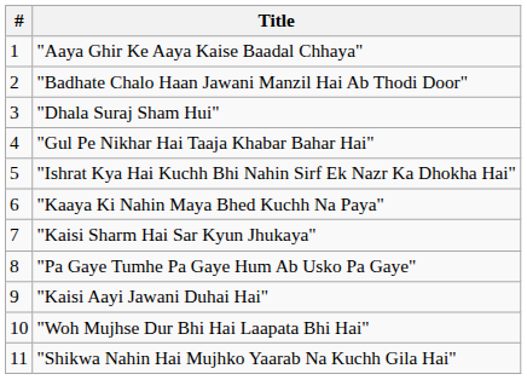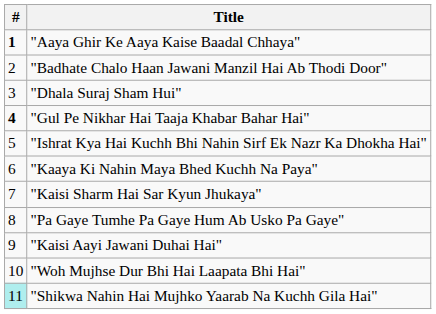"Aaya Ghir Ke Aaya Kaise Baadal Chhaya" | #: normal -> bold
"Gul Pe Nikhar Hai Taaja Khabar Bahar Hai" | #: normal -> bold
"Shikwa Nahin Hai Mujhko Yaarab Na Kuchh Gila Hai" | #: no background -> paleturquoise background
